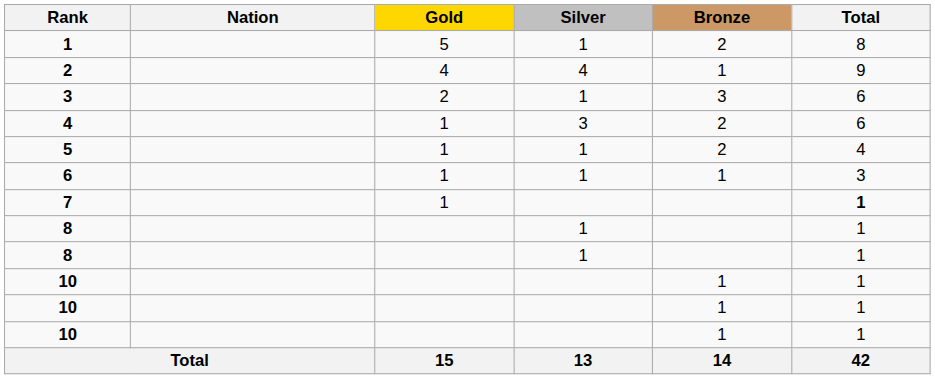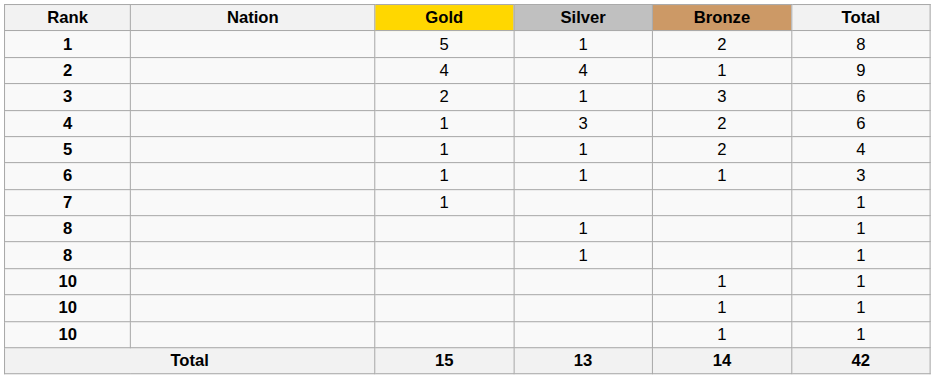7 | Total: bold -> normal
